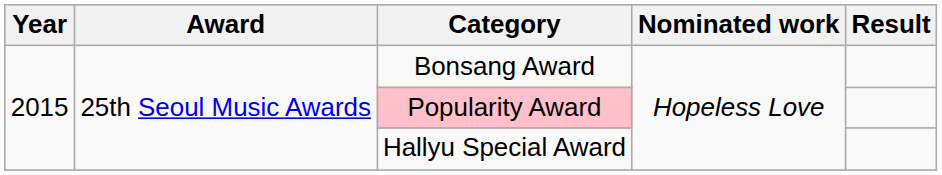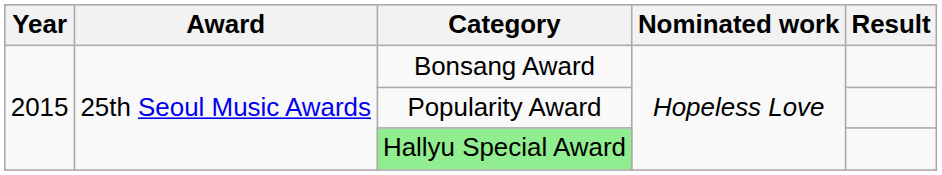Popularity Award | Category: pink background -> no background
Hallyu Special Award | Category: no background -> lightgreen background
